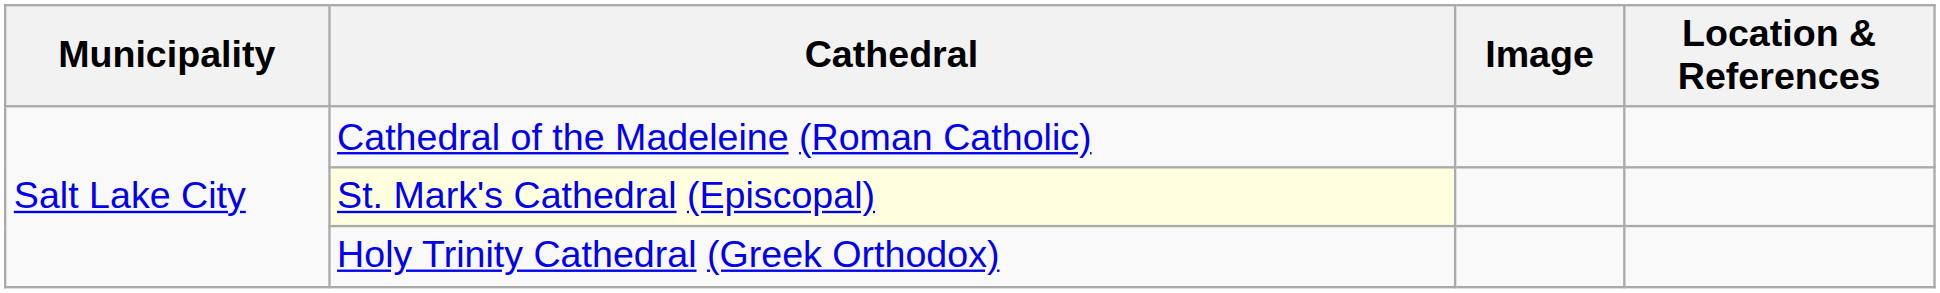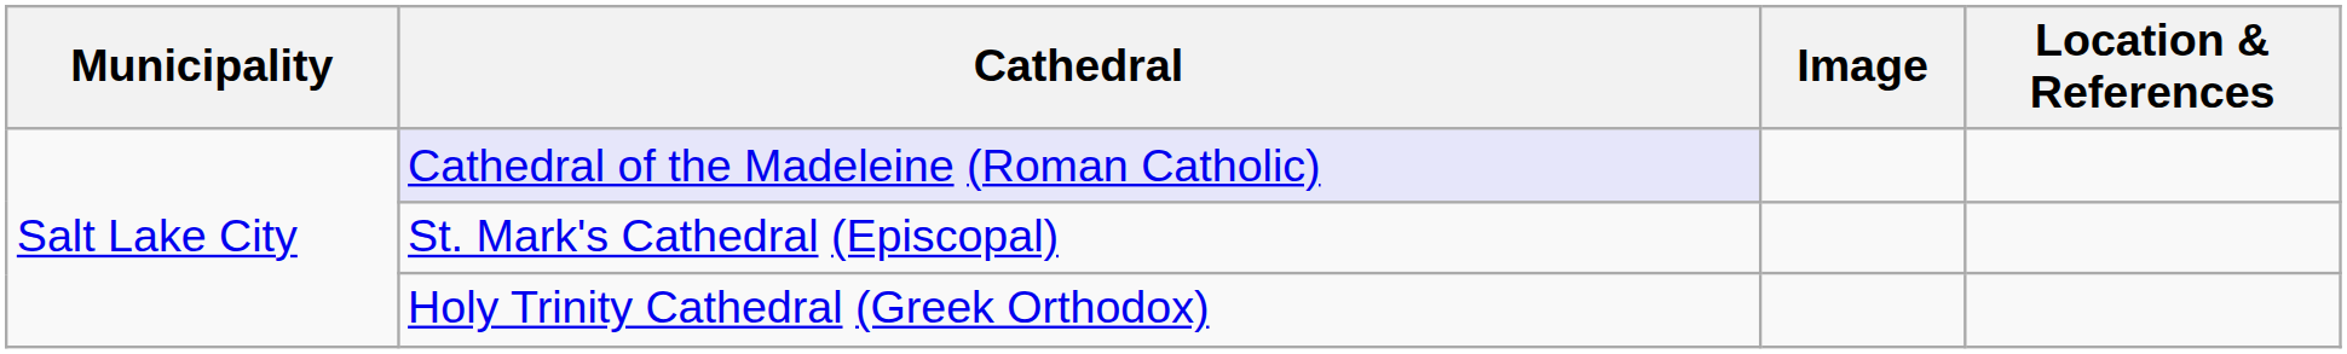Cathedral of the Madeleine (Roman Catholic) | Cathedral: no background -> lavender background
St. Mark's Cathedral (Episcopal) | Cathedral: lightyellow background -> no background
